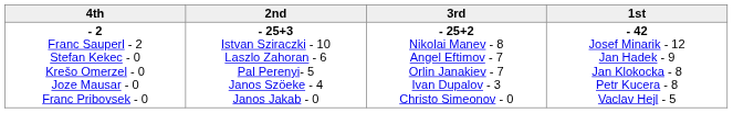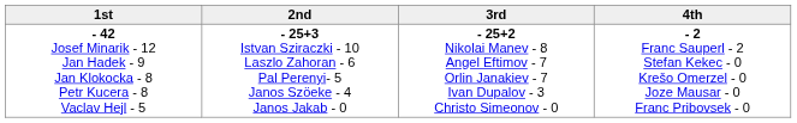columns swapped: 1st <-> 4th
